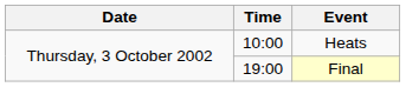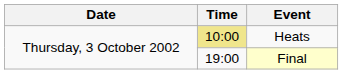Heats | Time: no background -> khaki background
